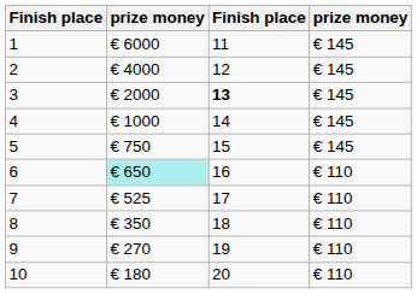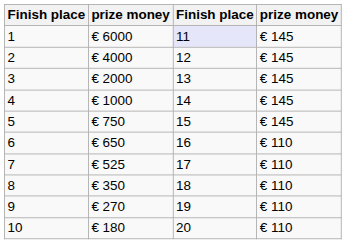1 | column 3: no background -> lavender background
3 | column 3: bold -> normal
6 | column 2: paleturquoise background -> no background
